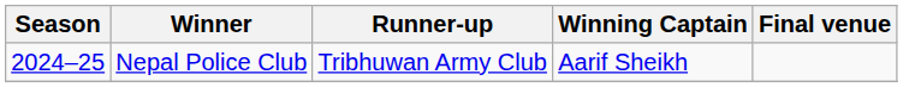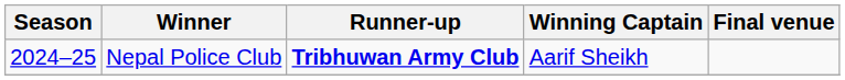Nepal Police Club | Runner-up: normal -> bold
